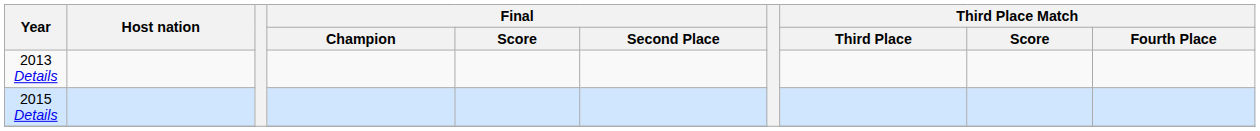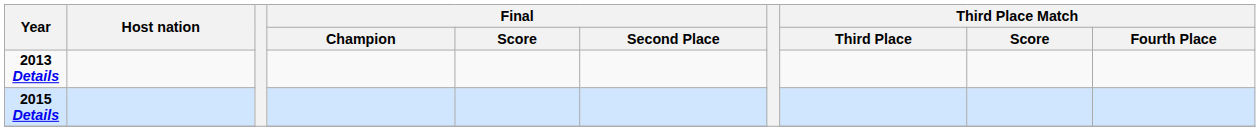2013 Details | Year: normal -> bold
2015 Details | Year: normal -> bold
